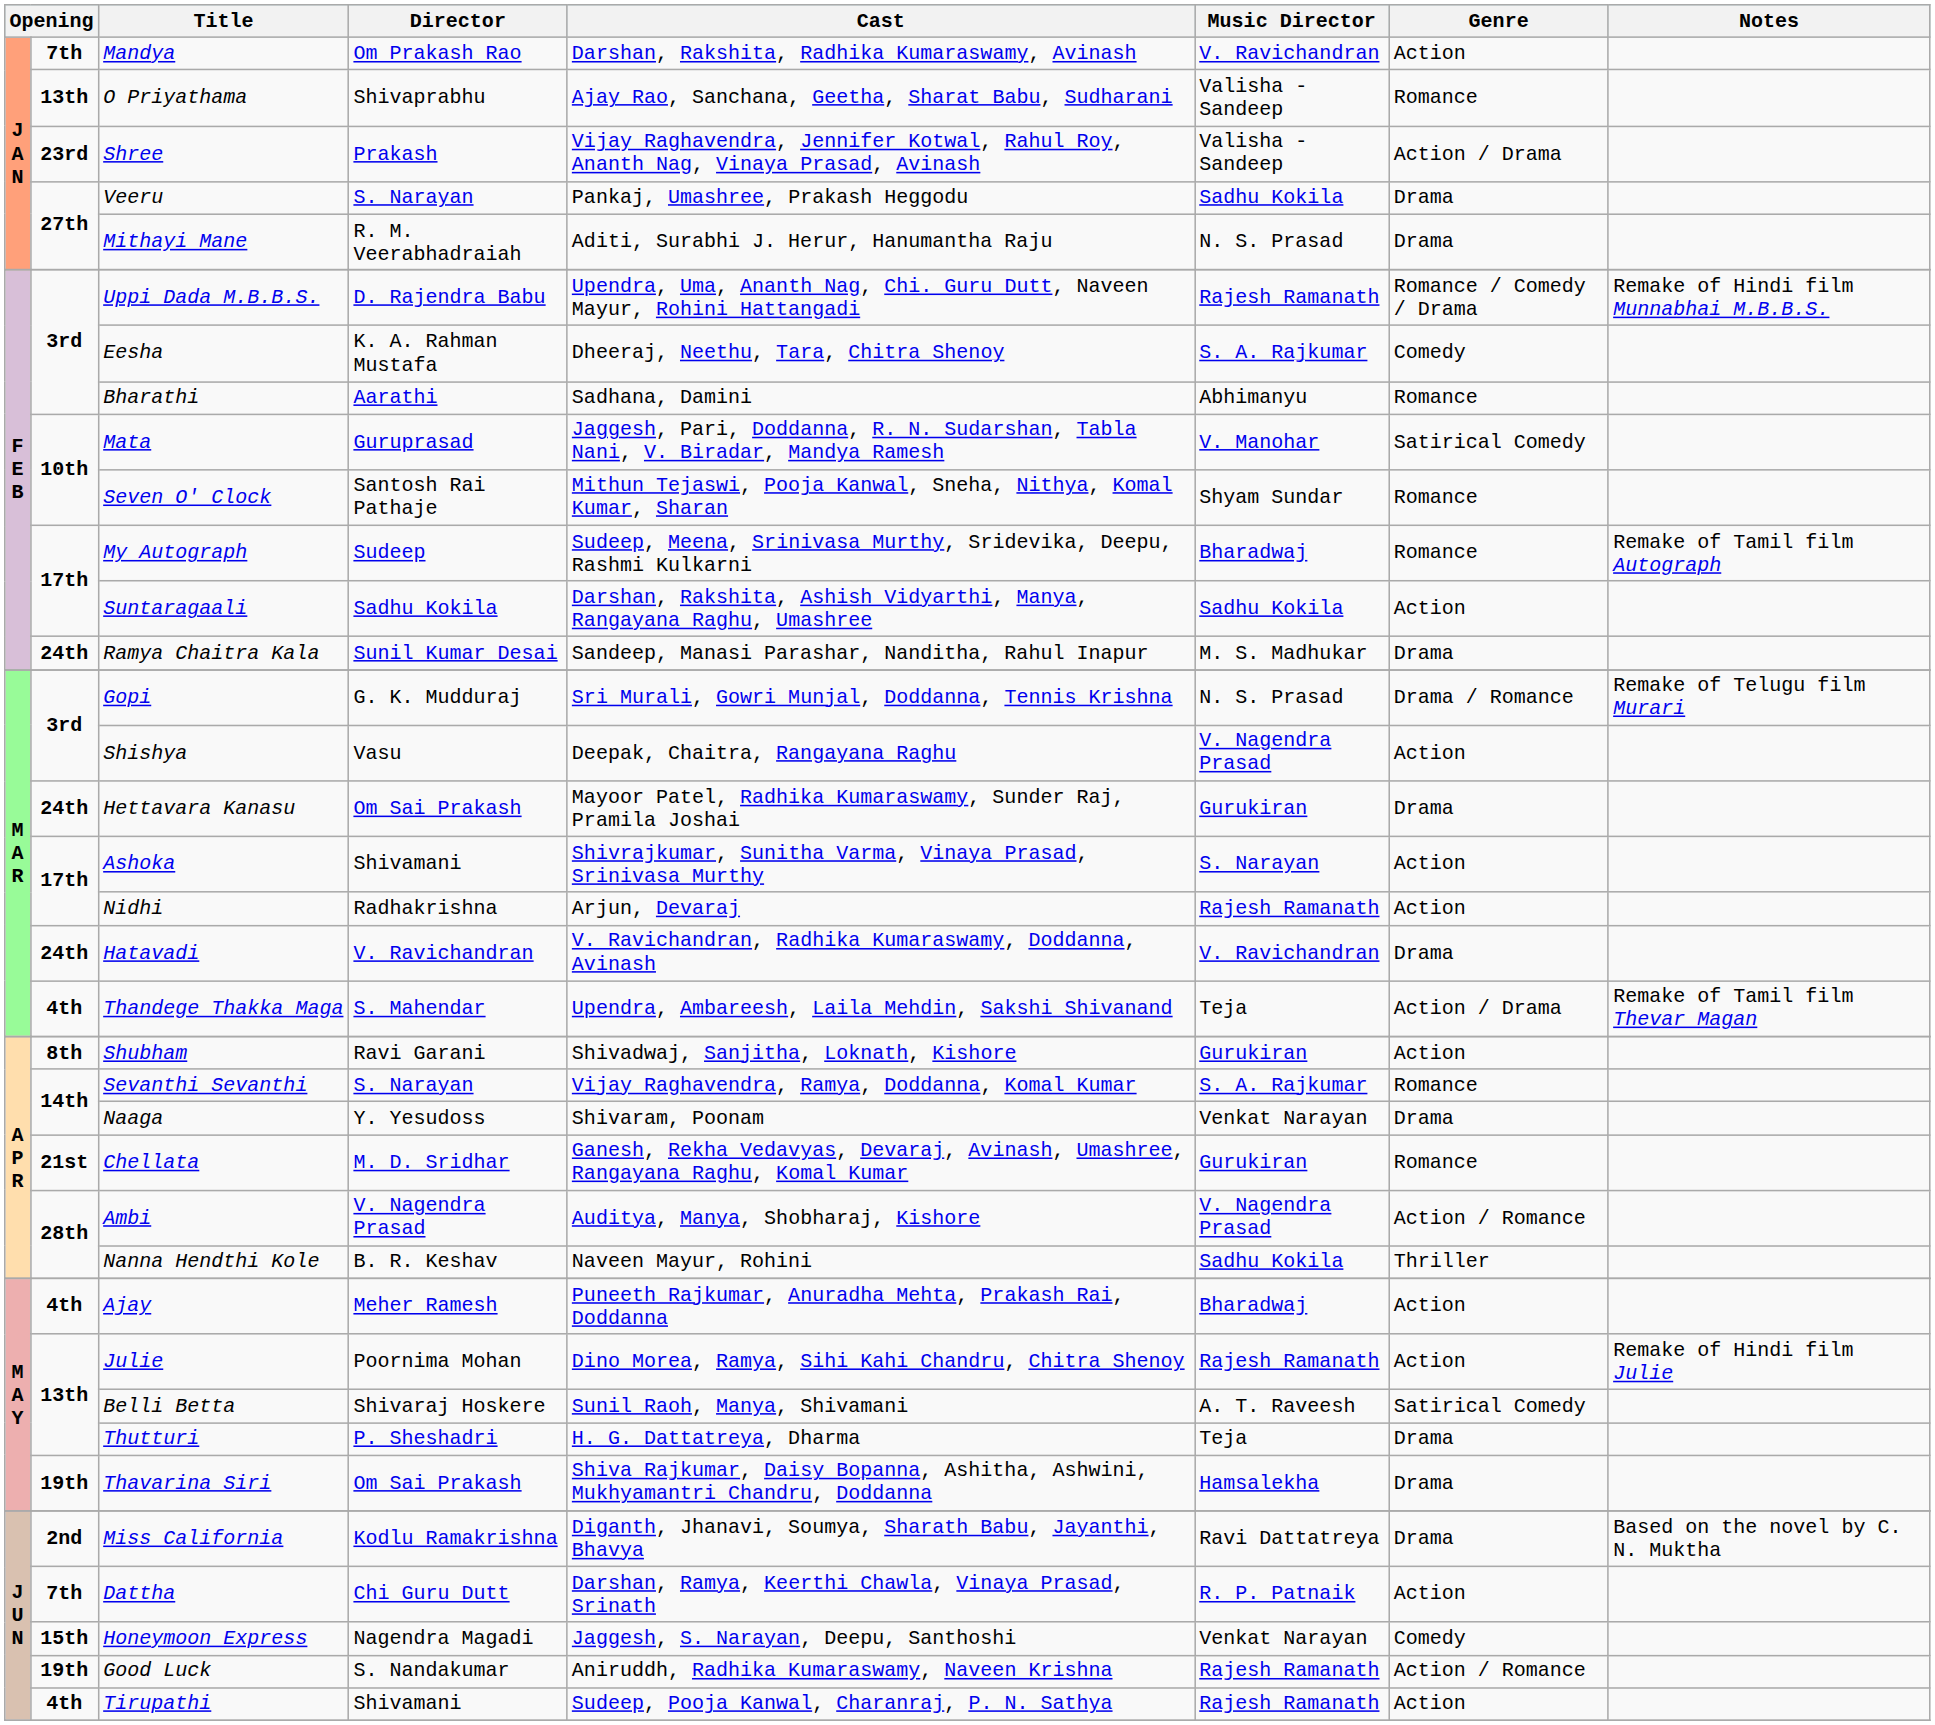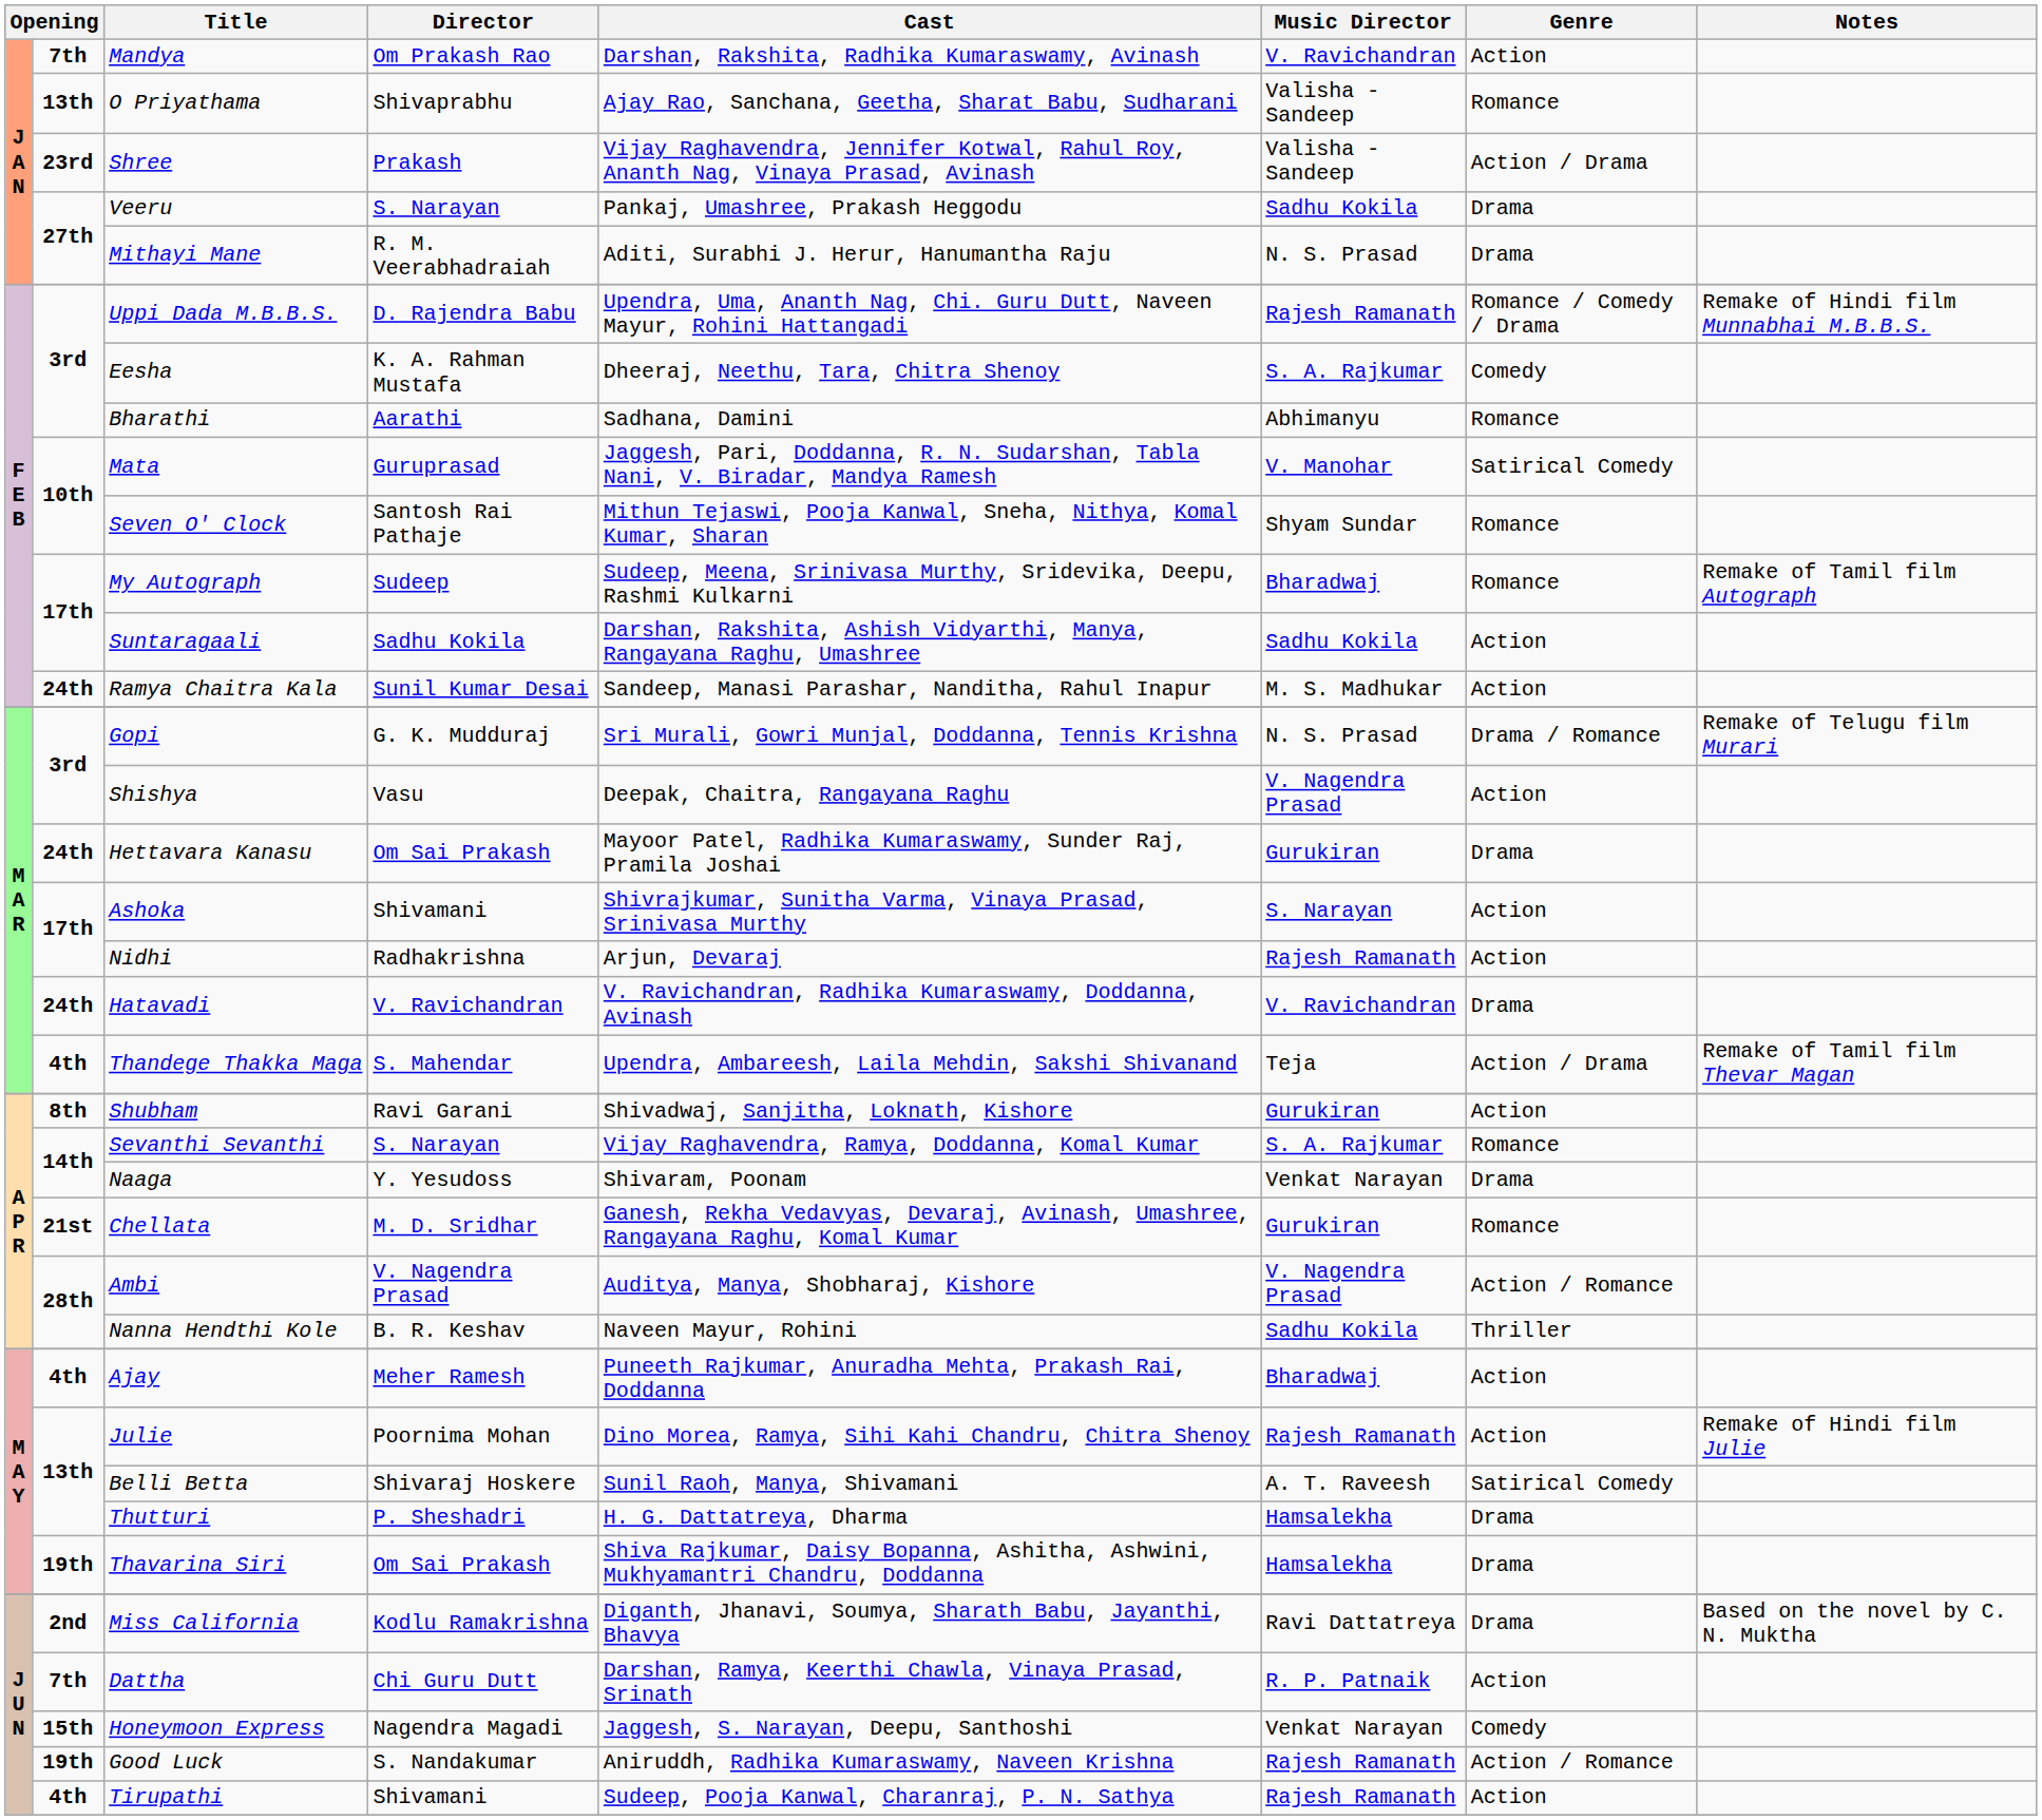Ramya Chaitra Kala | Genre: Drama -> Action
Thutturi | Music Director: Teja -> Hamsalekha
